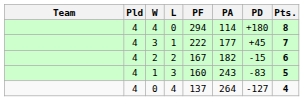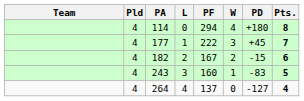columns swapped: W <-> PA
